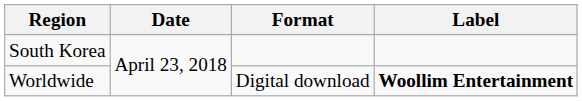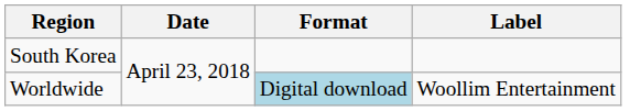Worldwide | Format: no background -> lightblue background
Worldwide | Label: bold -> normal
